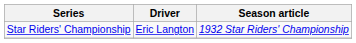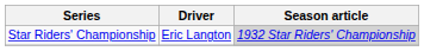Star Riders' Championship | Season article: no background -> lightgrey background
